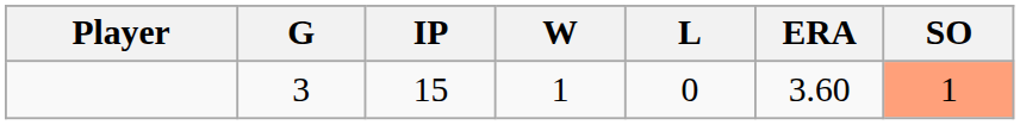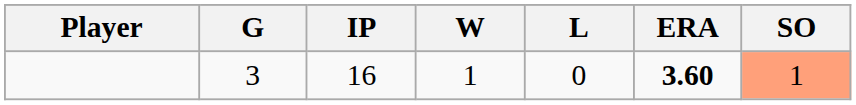row 2 | IP: 15 -> 16
row 2 | ERA: normal -> bold
